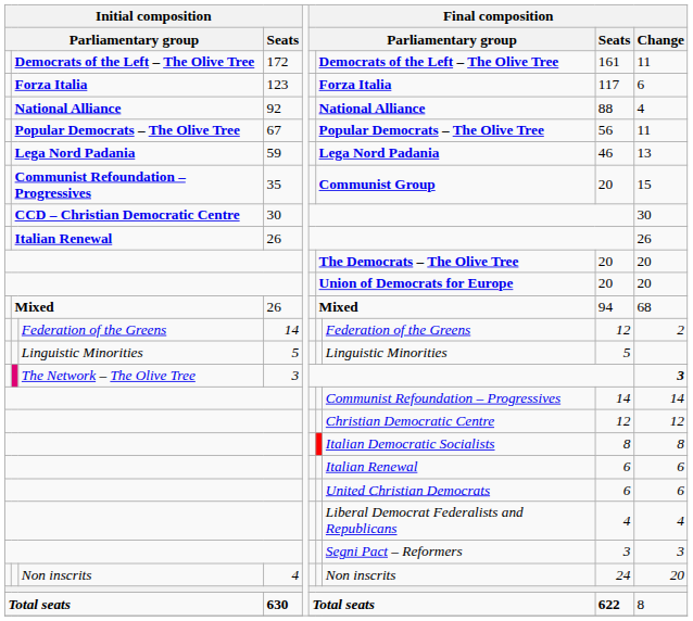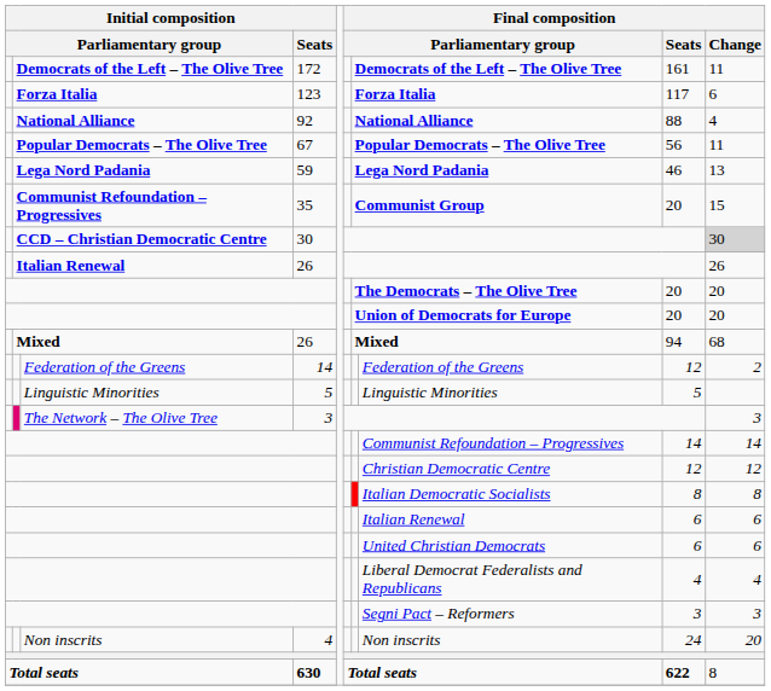CCD – Christian Democratic Centre | Final composition / Change: no background -> lightgrey background
The Network – The Olive Tree | Final composition / Change: bold -> normal
